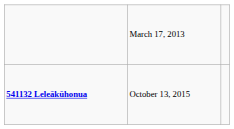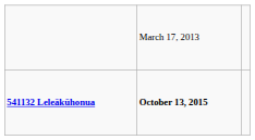541132 Leleākūhonua | column 2: normal -> bold
